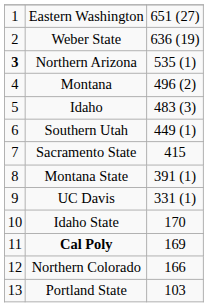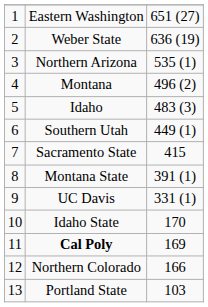Northern Arizona | column 1: bold -> normal
